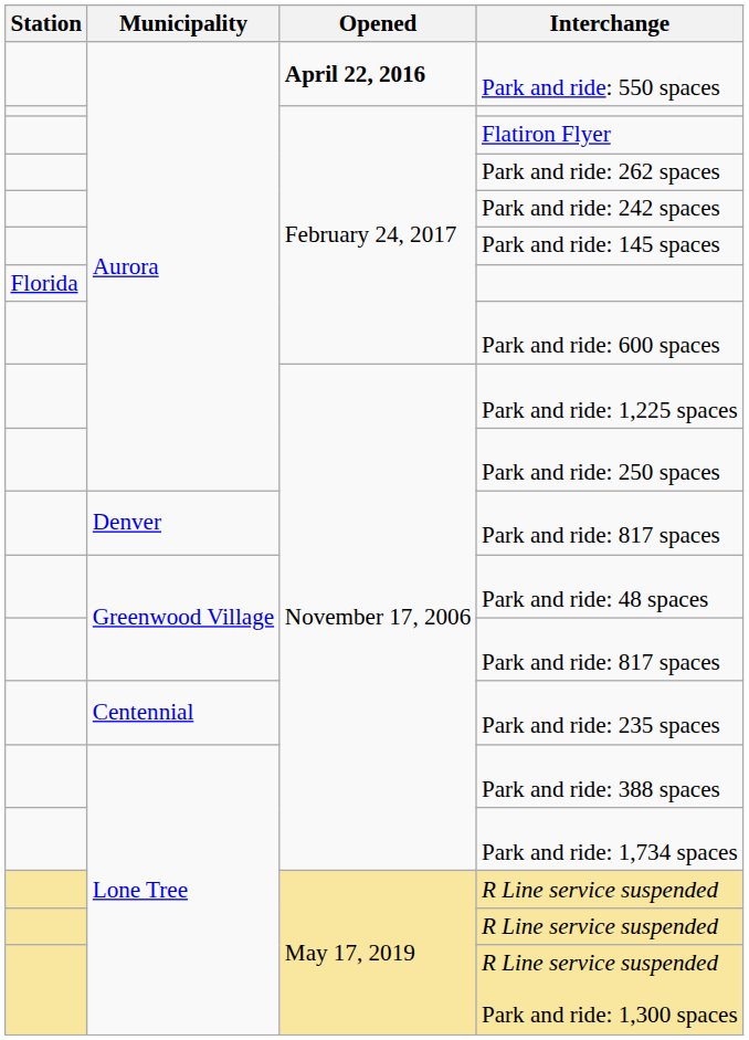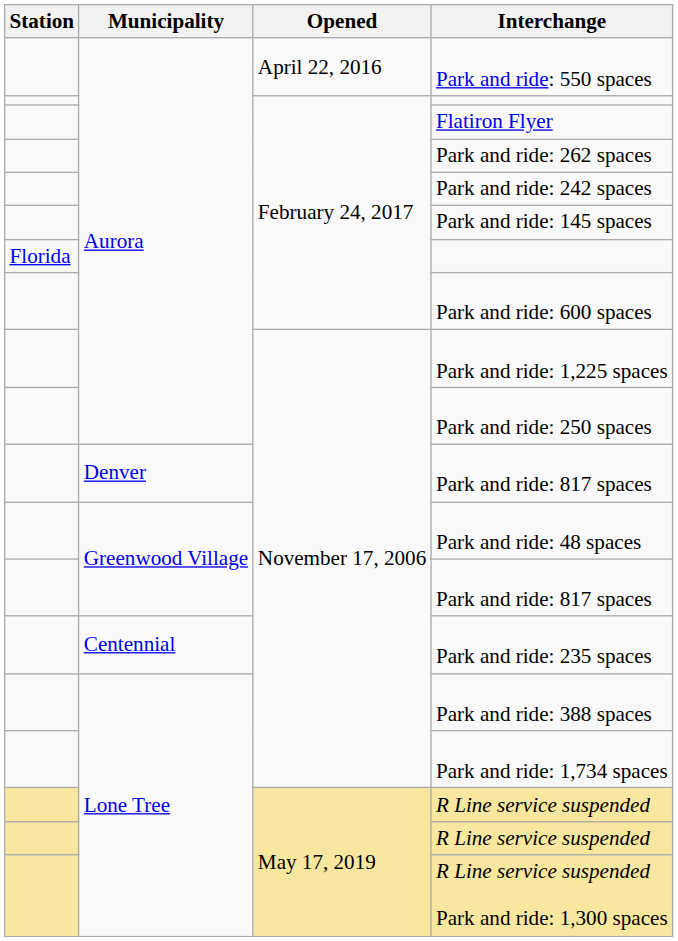Park and ride: 550 spaces | Opened: bold -> normal
